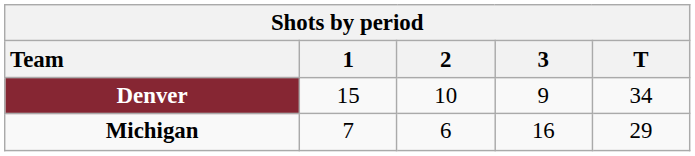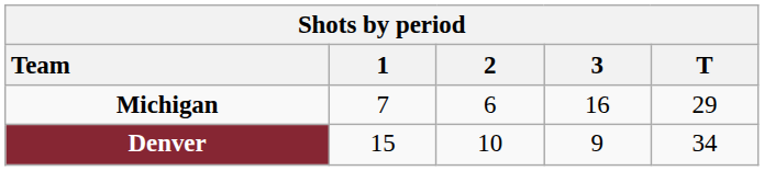rows swapped: Michigan <-> Denver
